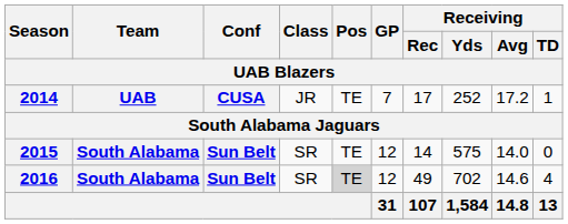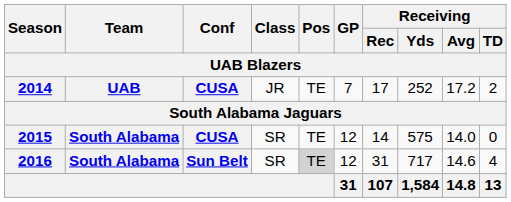2014 | Receiving / TD / UAB Blazers: 1 -> 2
2015 | Conf / UAB Blazers: Sun Belt -> CUSA
2016 | Receiving / Rec / UAB Blazers: 49 -> 31
2016 | Receiving / Yds / UAB Blazers: 702 -> 717
